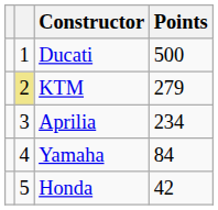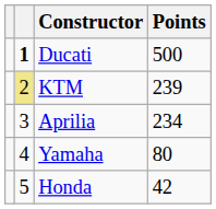Ducati | column 2: normal -> bold
KTM | Points: 279 -> 239
Yamaha | Points: 84 -> 80
